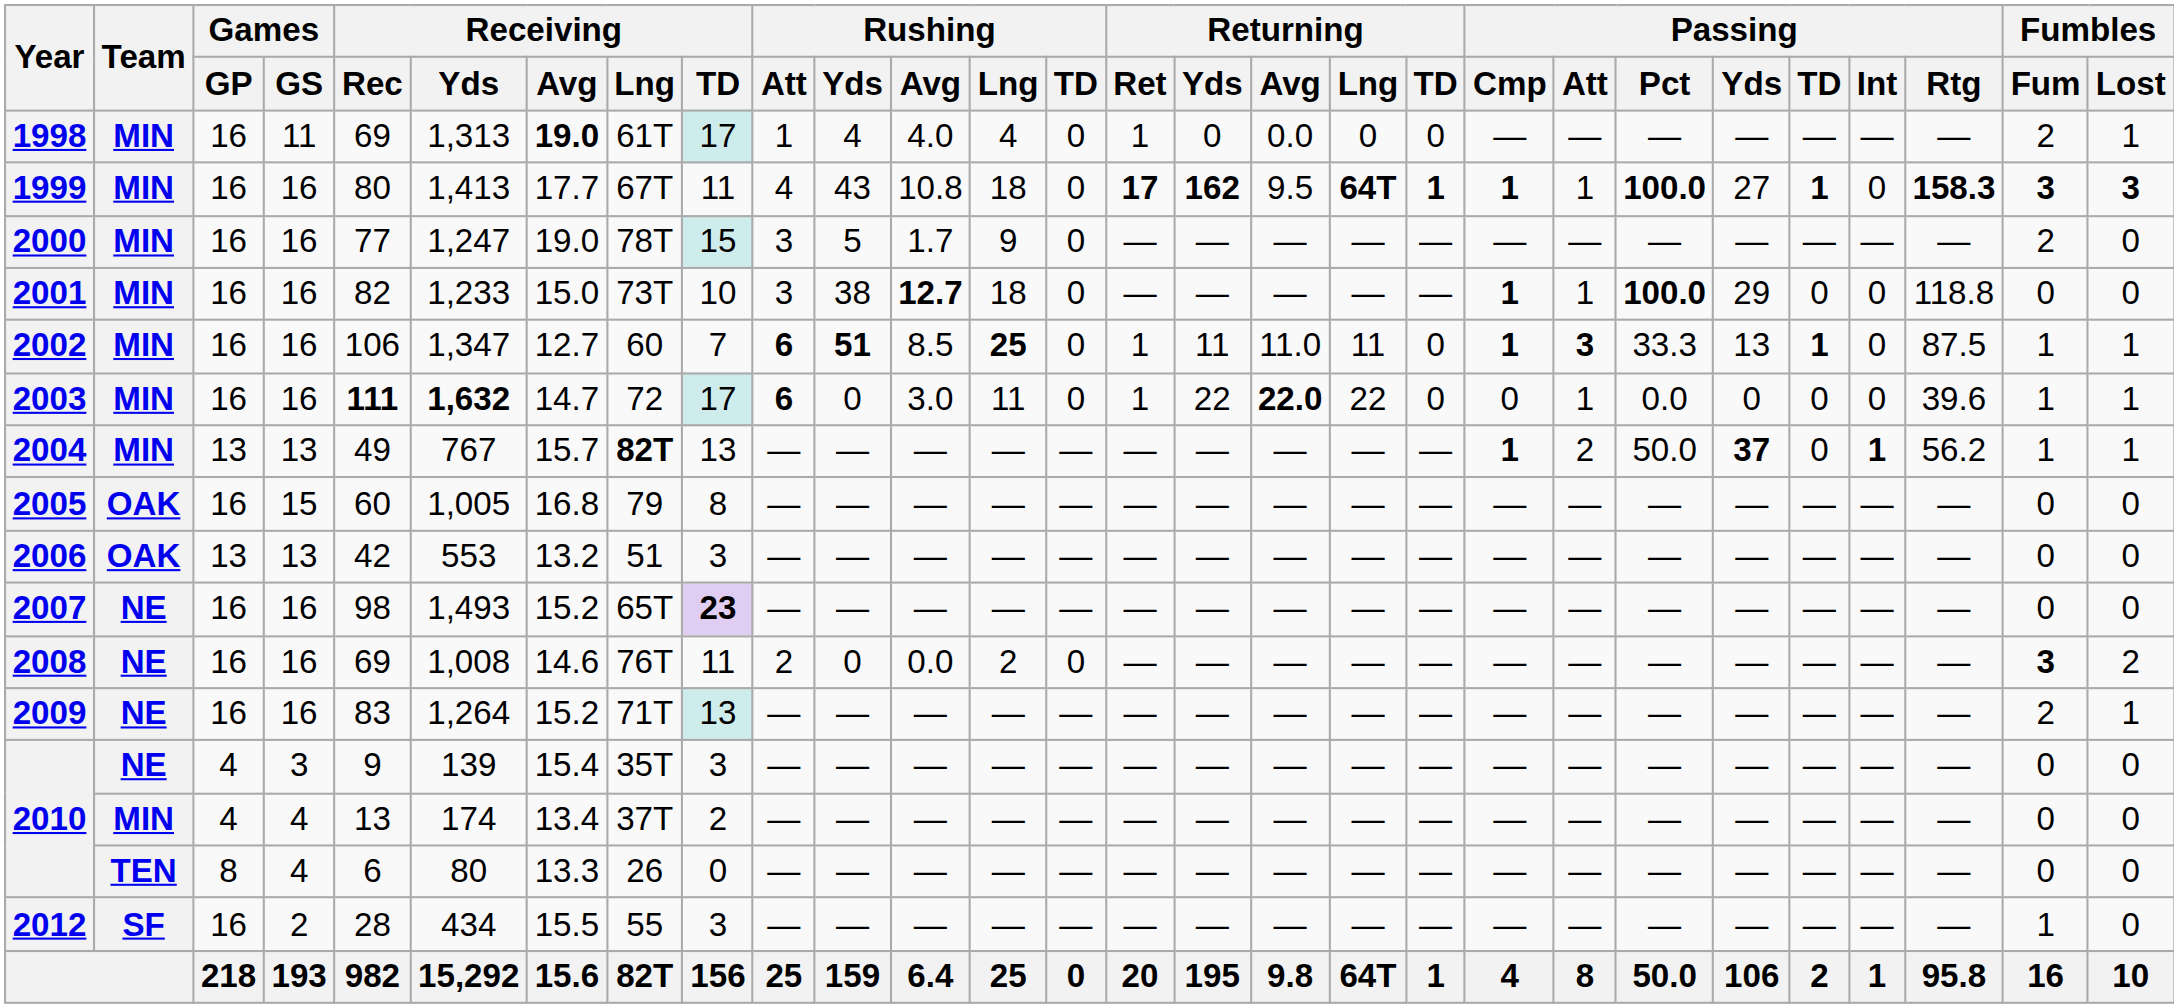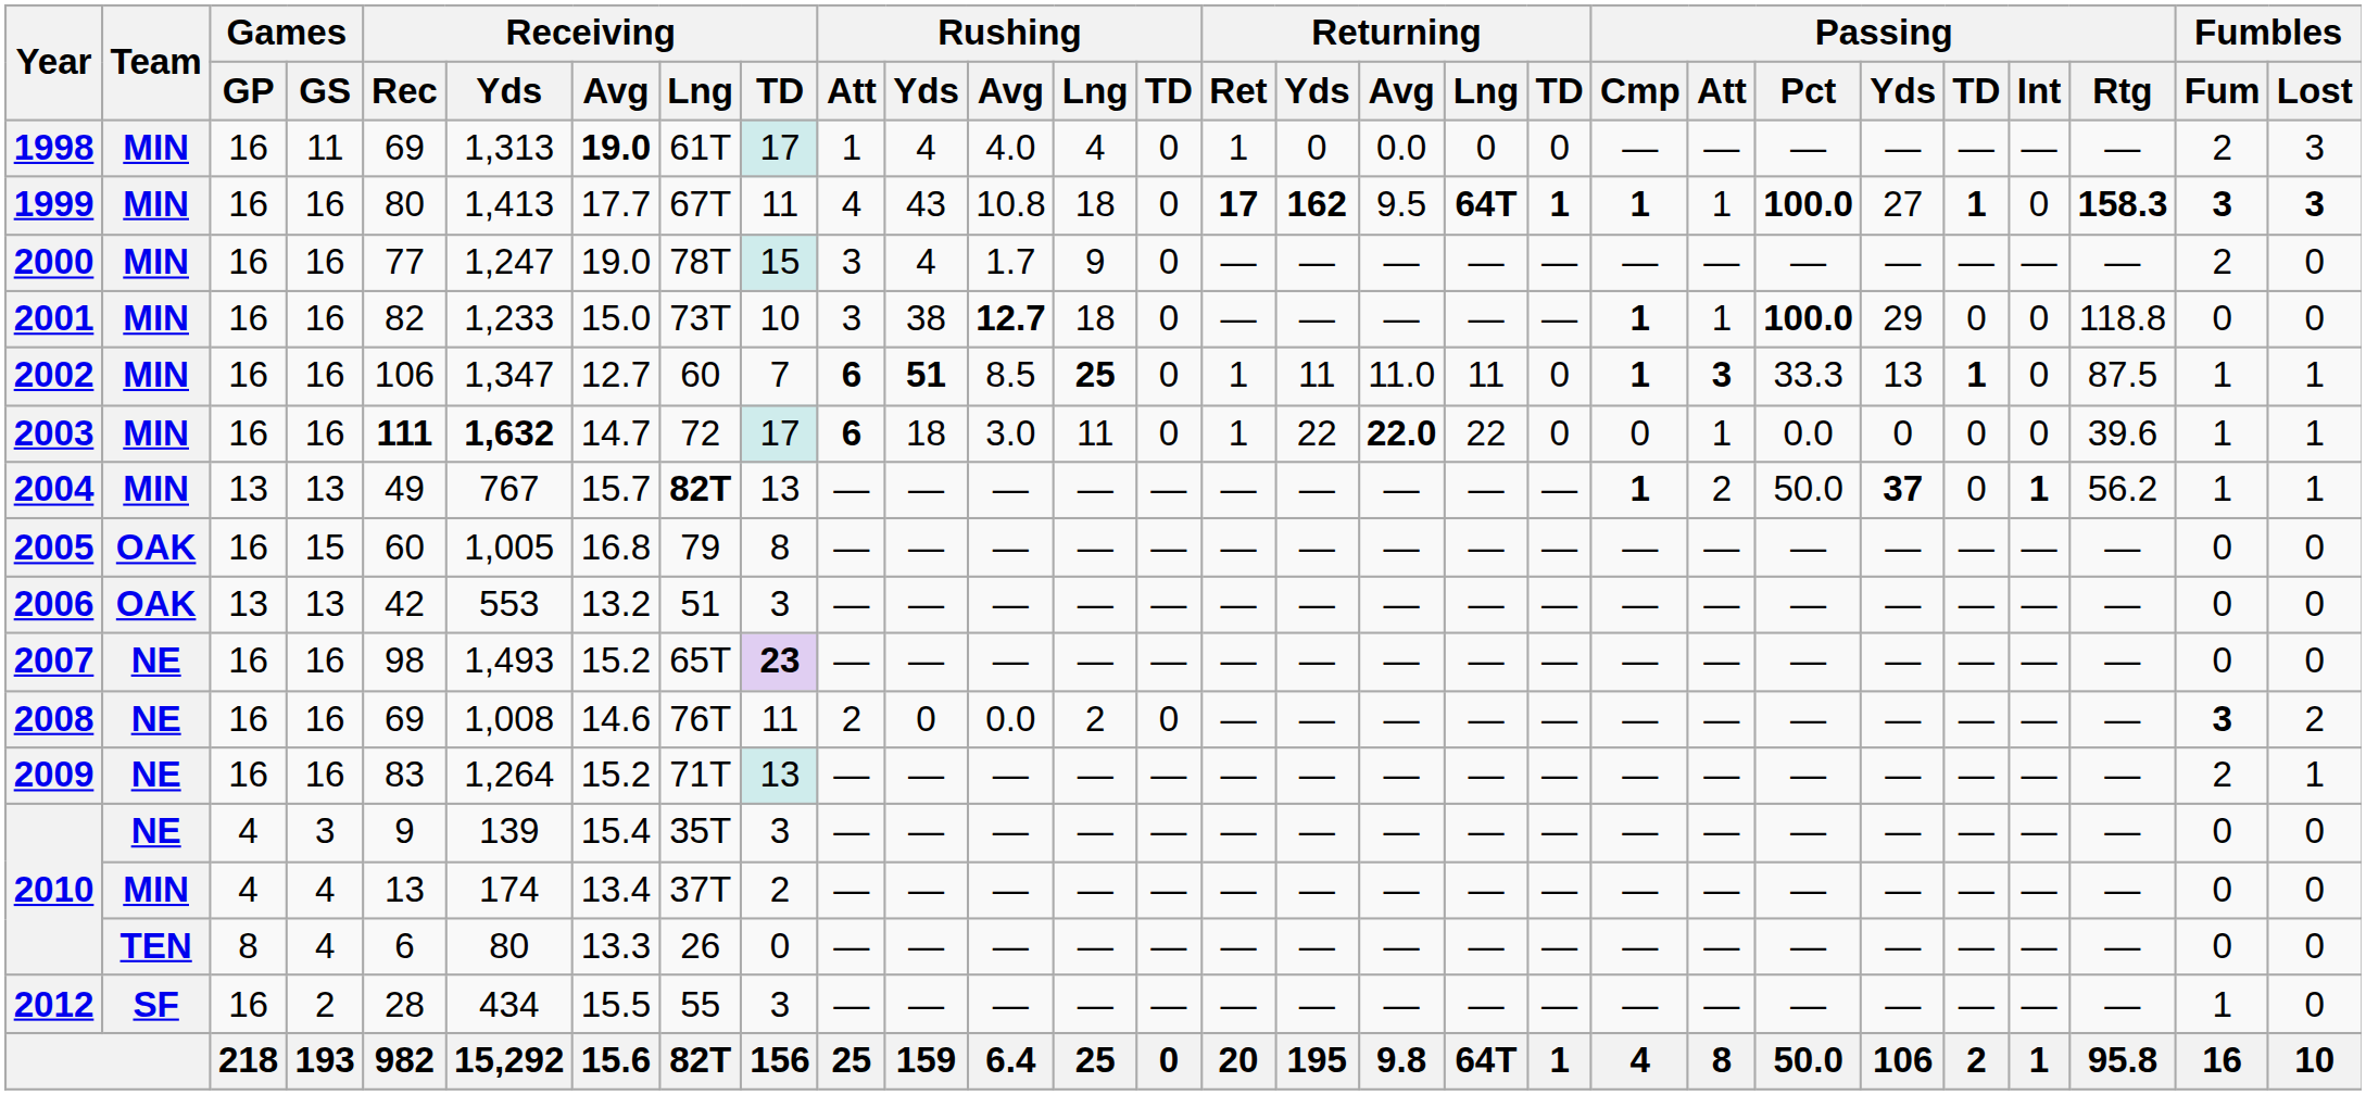1998 | Fumbles / Lost: 1 -> 3
2000 | Rushing / Yds: 5 -> 4
2003 | Rushing / Yds: 0 -> 18
